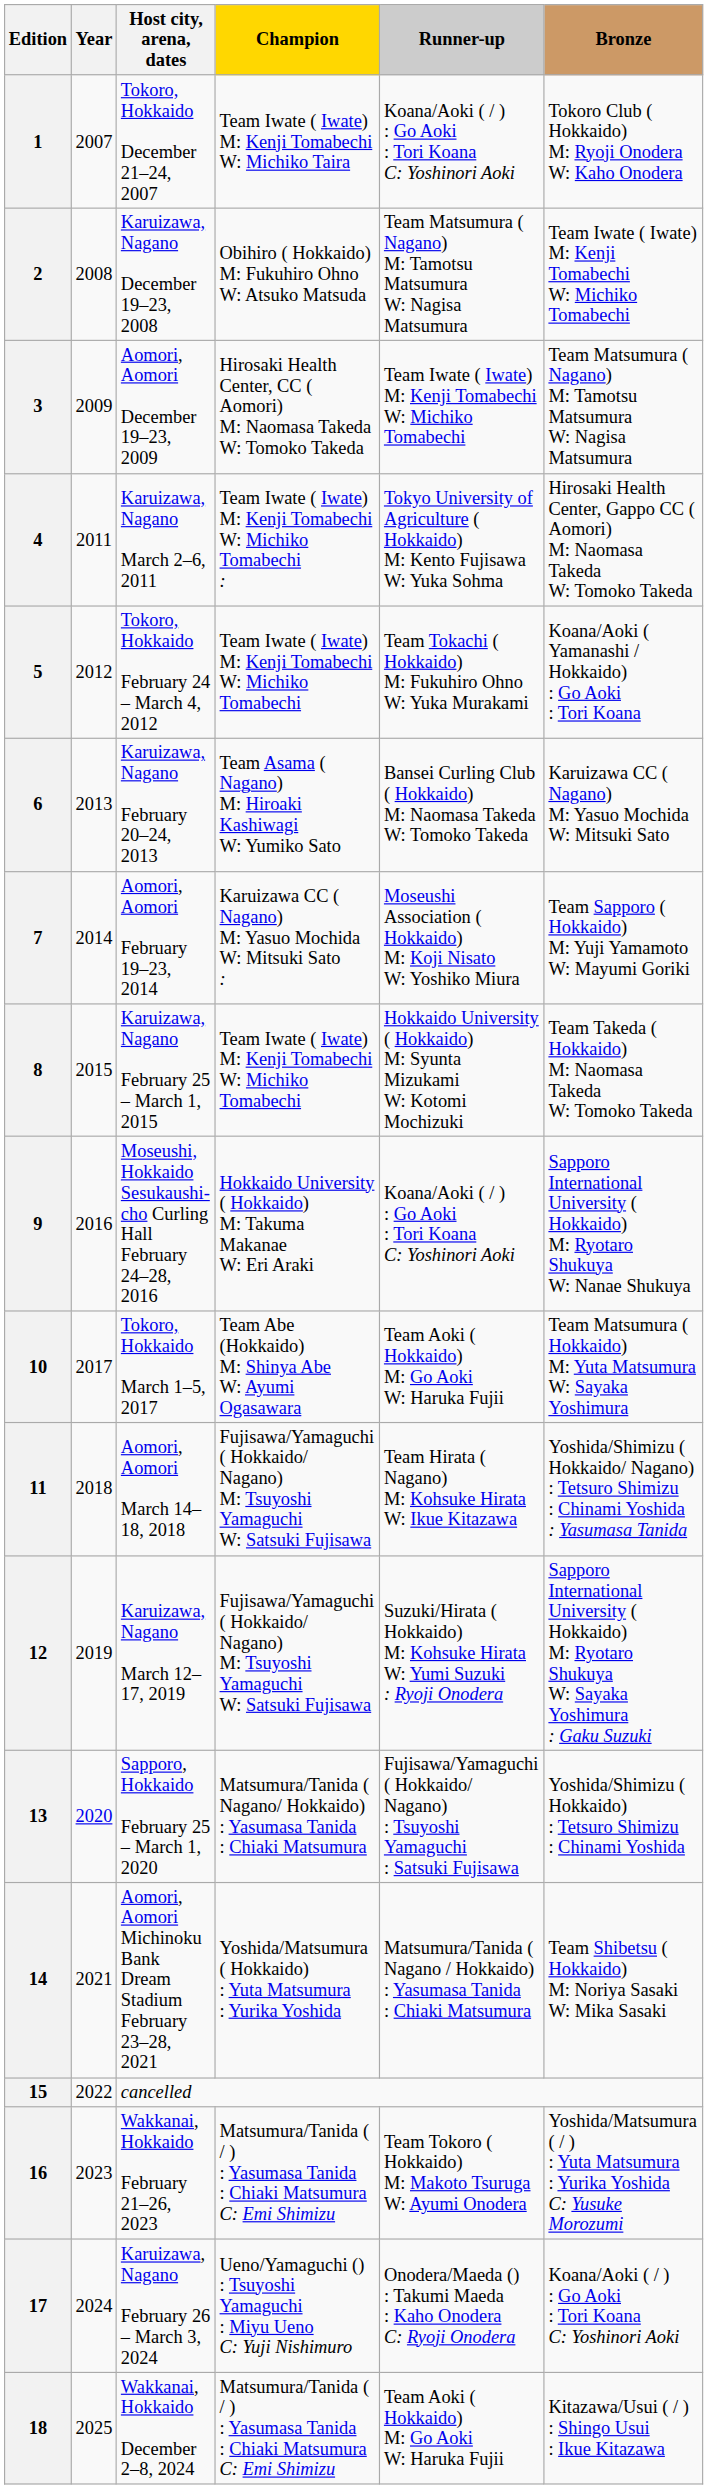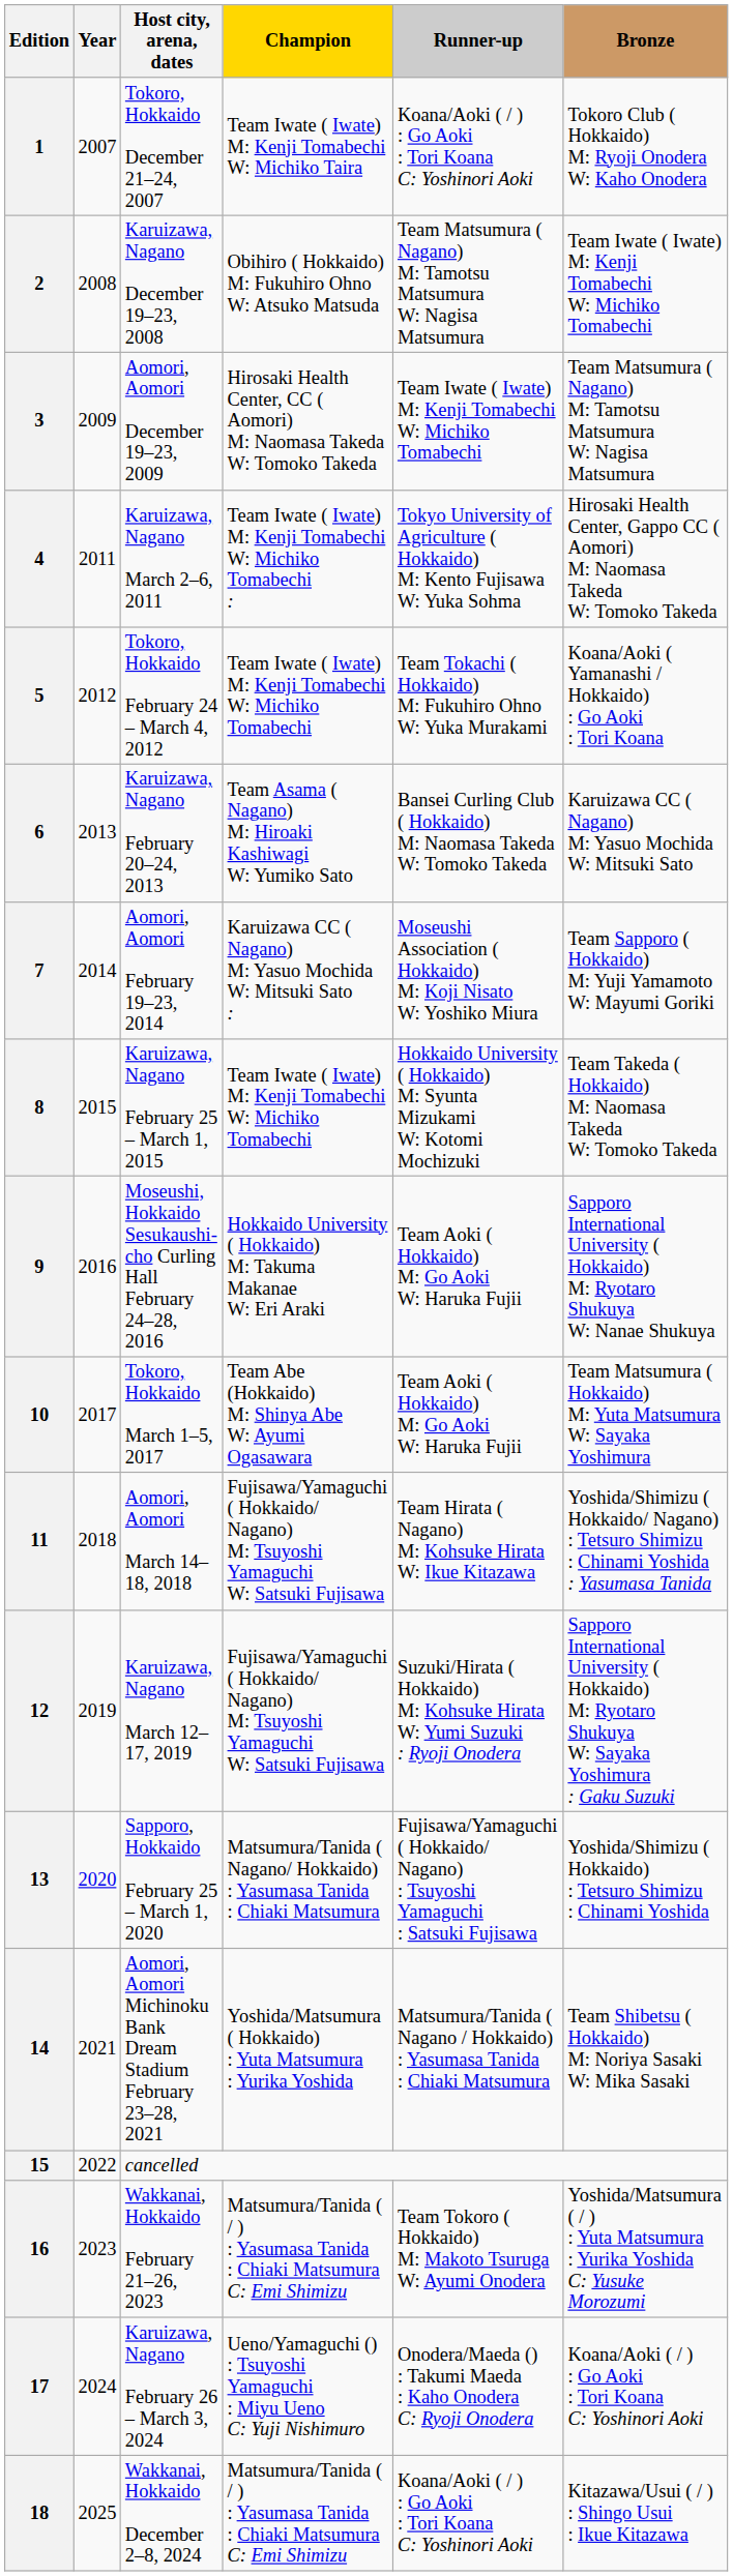9 | Runner-up: Koana/Aoki ( / ) : Go Aoki : Tori Koana C: Yoshinori Aoki -> Team Aoki ( Hokkaido) M: Go Aoki W: Haruka Fujii
18 | Runner-up: Team Aoki ( Hokkaido) M: Go Aoki W: Haruka Fujii -> Koana/Aoki ( / ) : Go Aoki : Tori Koana C: Yoshinori Aoki
